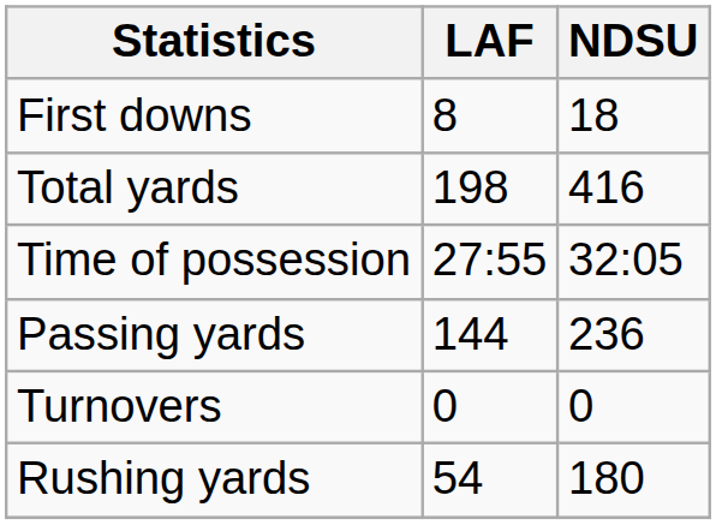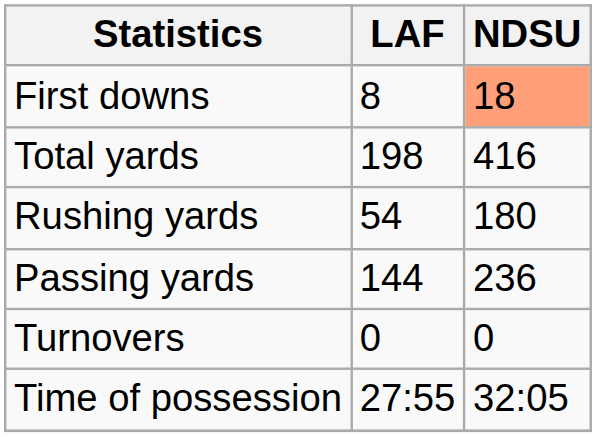First downs | NDSU: no background -> lightsalmon background
rows swapped: Rushing yards <-> Time of possession
